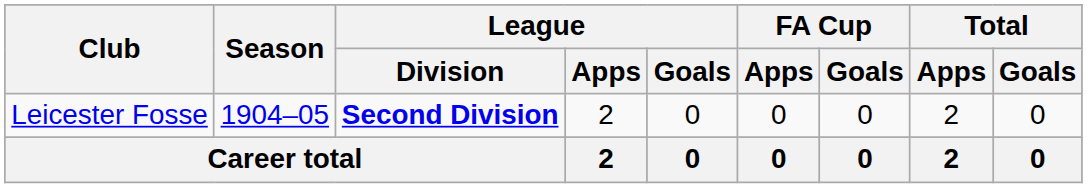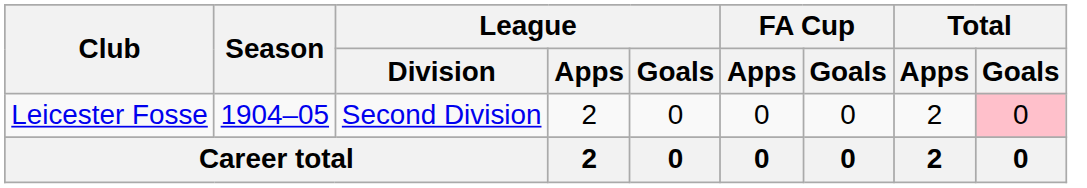Leicester Fosse | League / Division: bold -> normal
Leicester Fosse | Total / Goals: no background -> pink background
